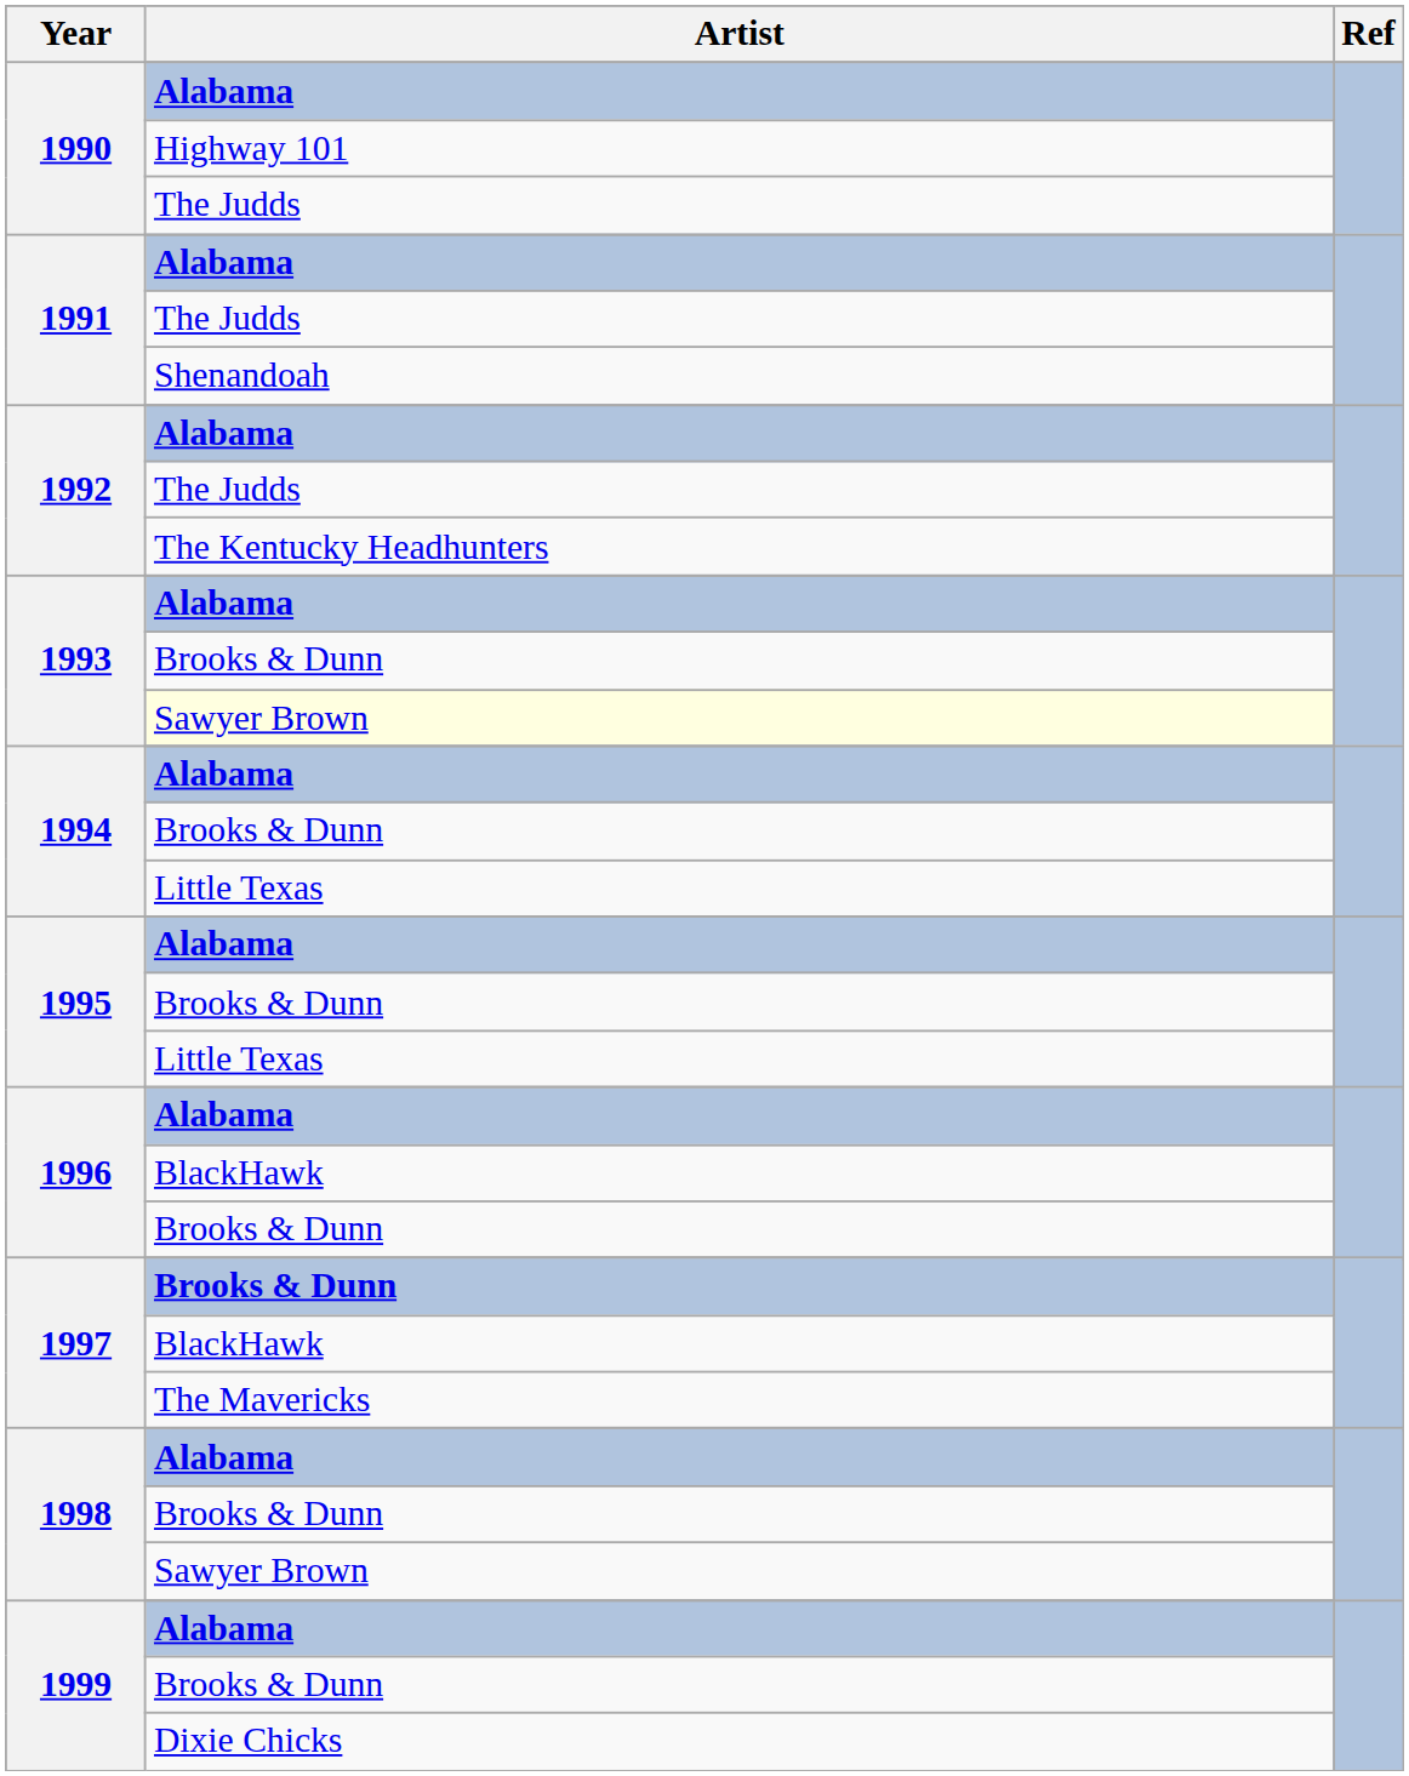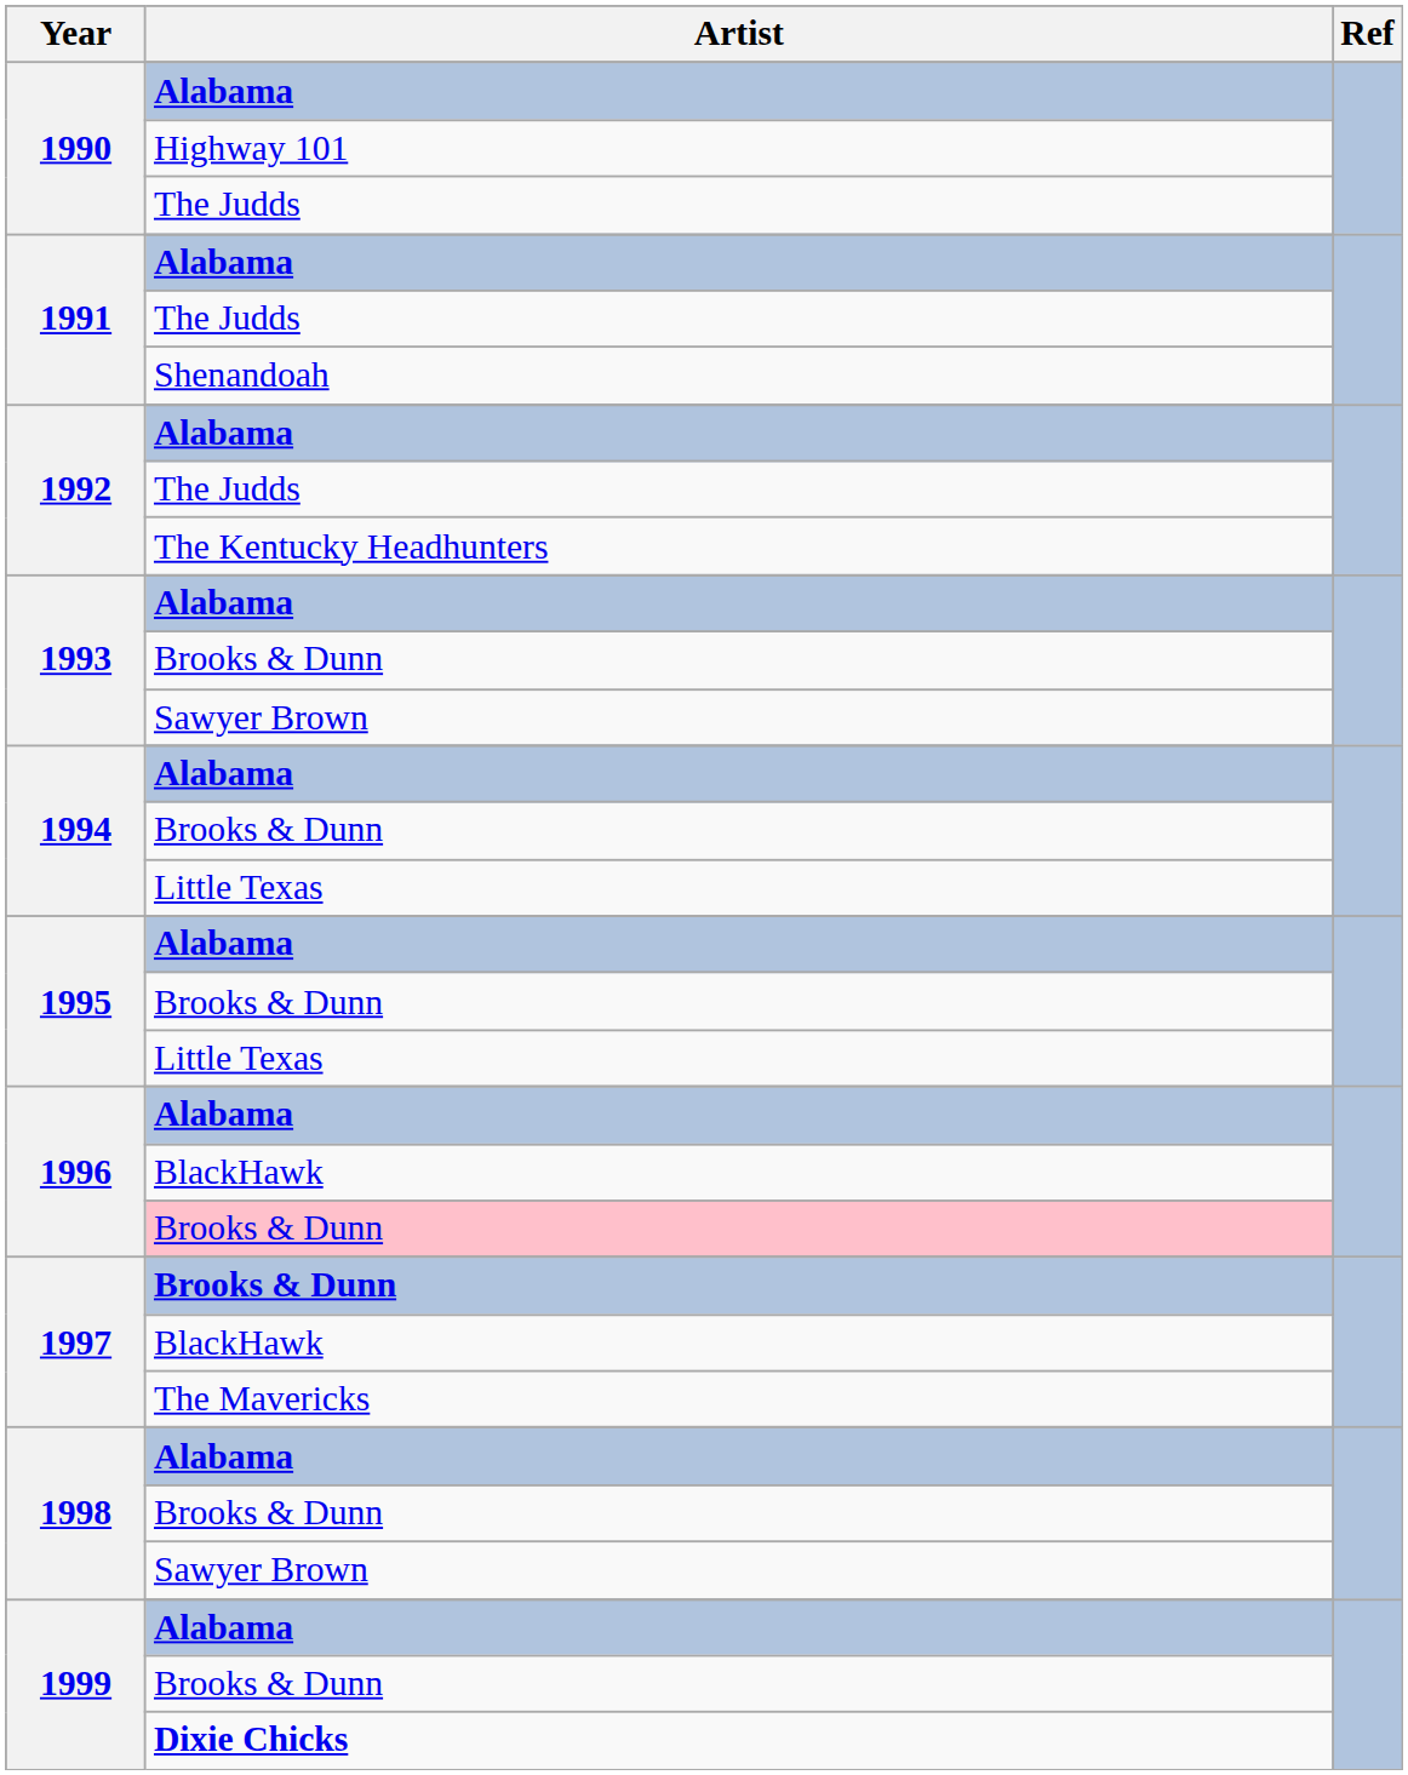1993 / Sawyer Brown | Artist: lightyellow background -> no background
1996 / Brooks & Dunn | Artist: no background -> pink background
Dixie Chicks | Artist: normal -> bold
